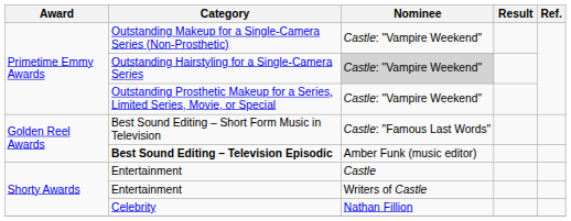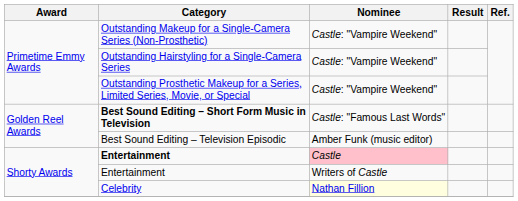Outstanding Hairstyling for a Single-Camera Series | Nominee: lightgrey background -> no background
Best Sound Editing – Short Form Music in Television | Category: normal -> bold
Best Sound Editing – Television Episodic | Category: bold -> normal
Entertainment / Castle | Category: normal -> bold
Entertainment / Castle | Nominee: no background -> pink background
Celebrity | Nominee: no background -> lightyellow background
